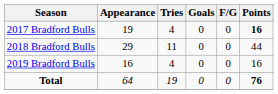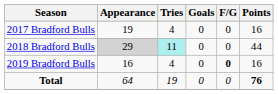2017 Bradford Bulls | Points: bold -> normal
2018 Bradford Bulls | Appearance: no background -> lightgrey background
2018 Bradford Bulls | Tries: no background -> paleturquoise background
2019 Bradford Bulls | F/G: normal -> bold
